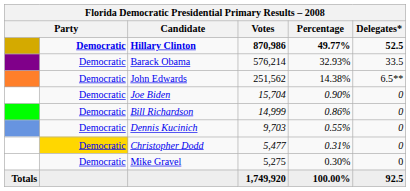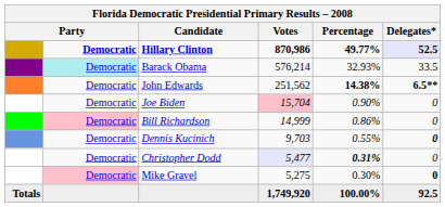Hillary Clinton | Delegates*: no background -> lavender background
Barack Obama | column 2: no background -> paleturquoise background
John Edwards | Percentage: normal -> bold
John Edwards | Delegates*: normal -> bold
Joe Biden | Votes: no background -> pink background
Bill Richardson | column 2: no background -> pink background
Dennis Kucinich | Delegates*: normal -> bold
Christopher Dodd | column 2: gold background -> no background
Christopher Dodd | Votes: no background -> lavender background
Christopher Dodd | Percentage: normal -> bold
Mike Gravel | column 2: no background -> pink background
Mike Gravel | Delegates*: normal -> bold
